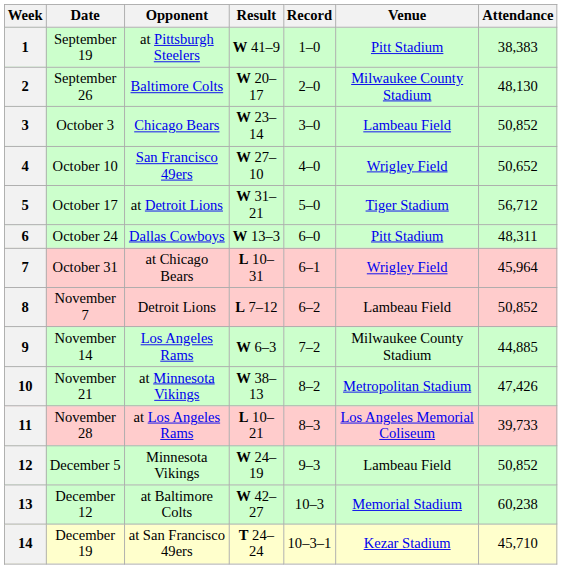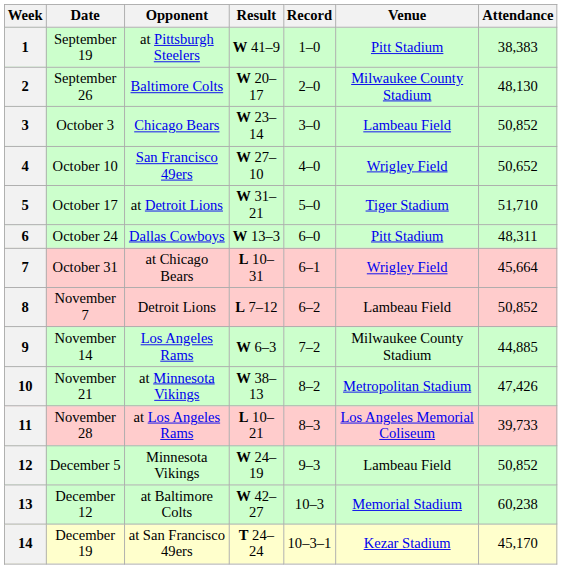5 | Attendance: 56,712 -> 51,710
7 | Attendance: 45,964 -> 45,664
14 | Attendance: 45,710 -> 45,170
